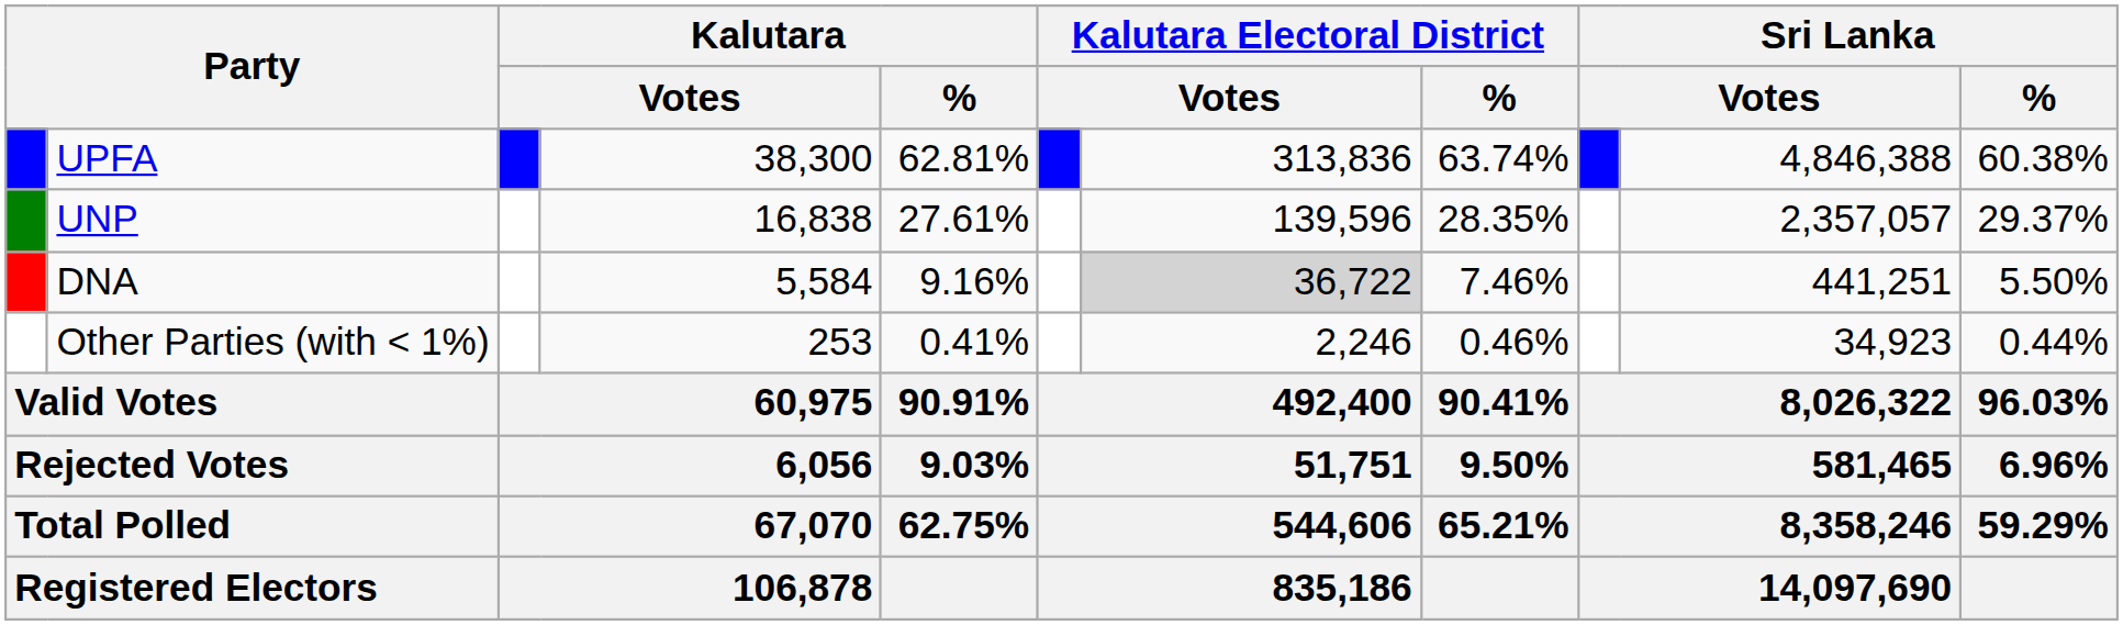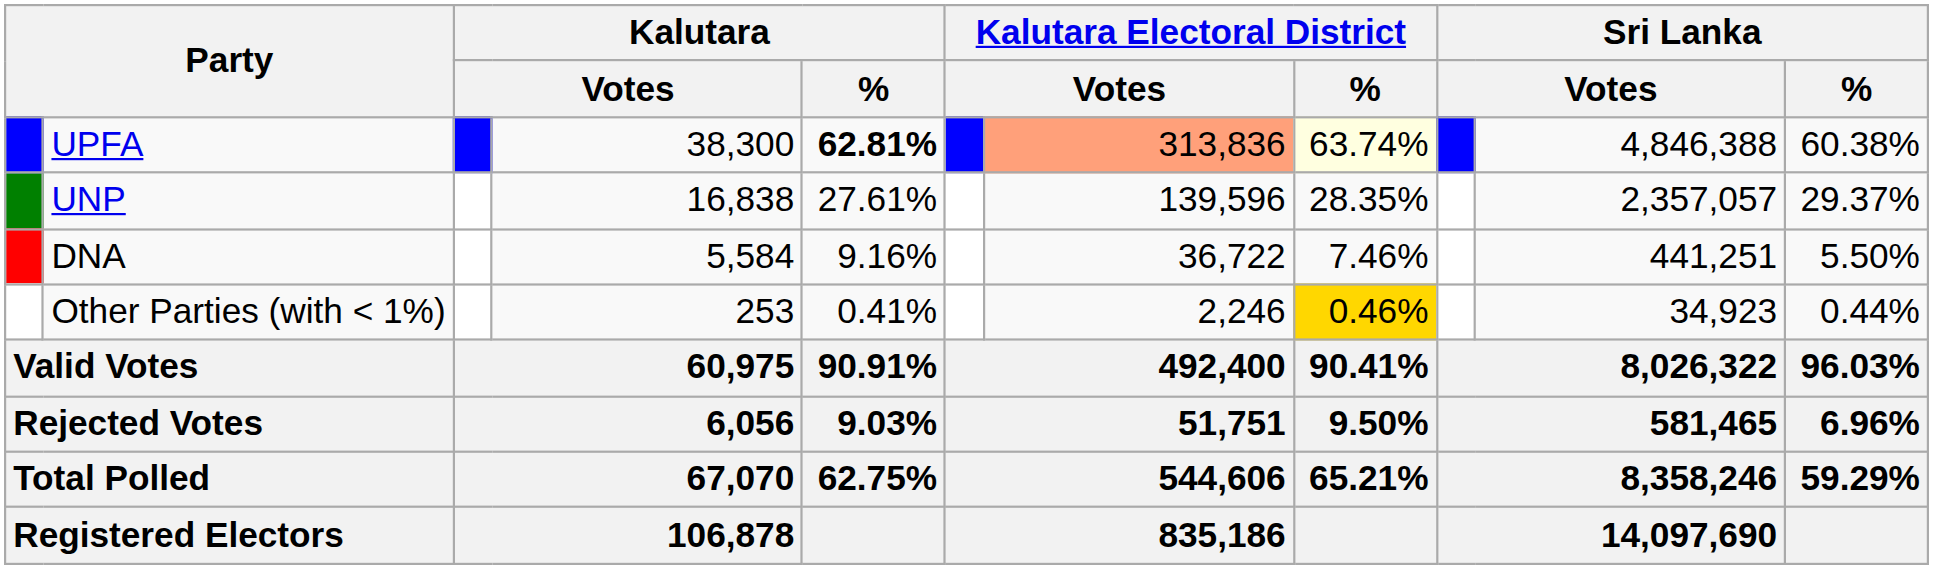UPFA | Kalutara / %: normal -> bold
UPFA | column 7: no background -> lightsalmon background
UPFA | Kalutara Electoral District / %: no background -> lightyellow background
DNA | column 7: lightgrey background -> no background
Other Parties (with < 1%) | Kalutara Electoral District / %: no background -> gold background
